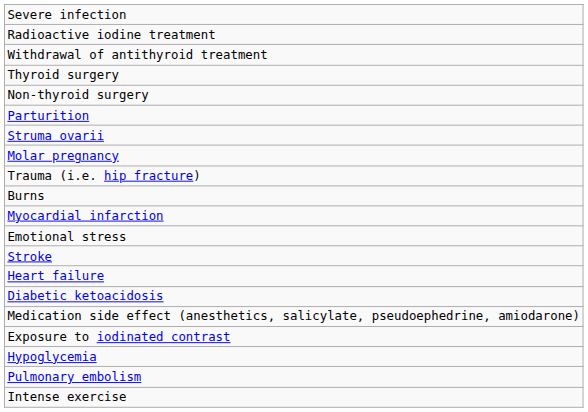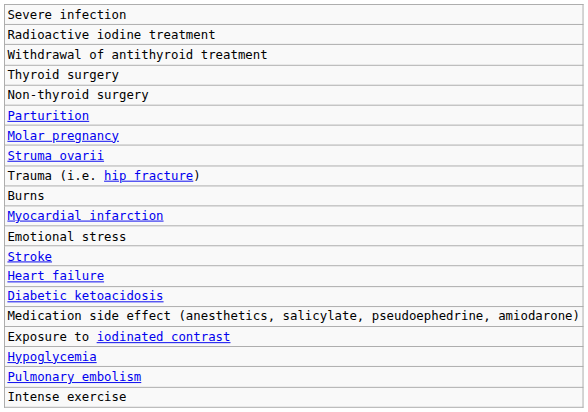row 7 | column 1: Struma ovarii -> Molar pregnancy
row 8 | column 1: Molar pregnancy -> Struma ovarii
